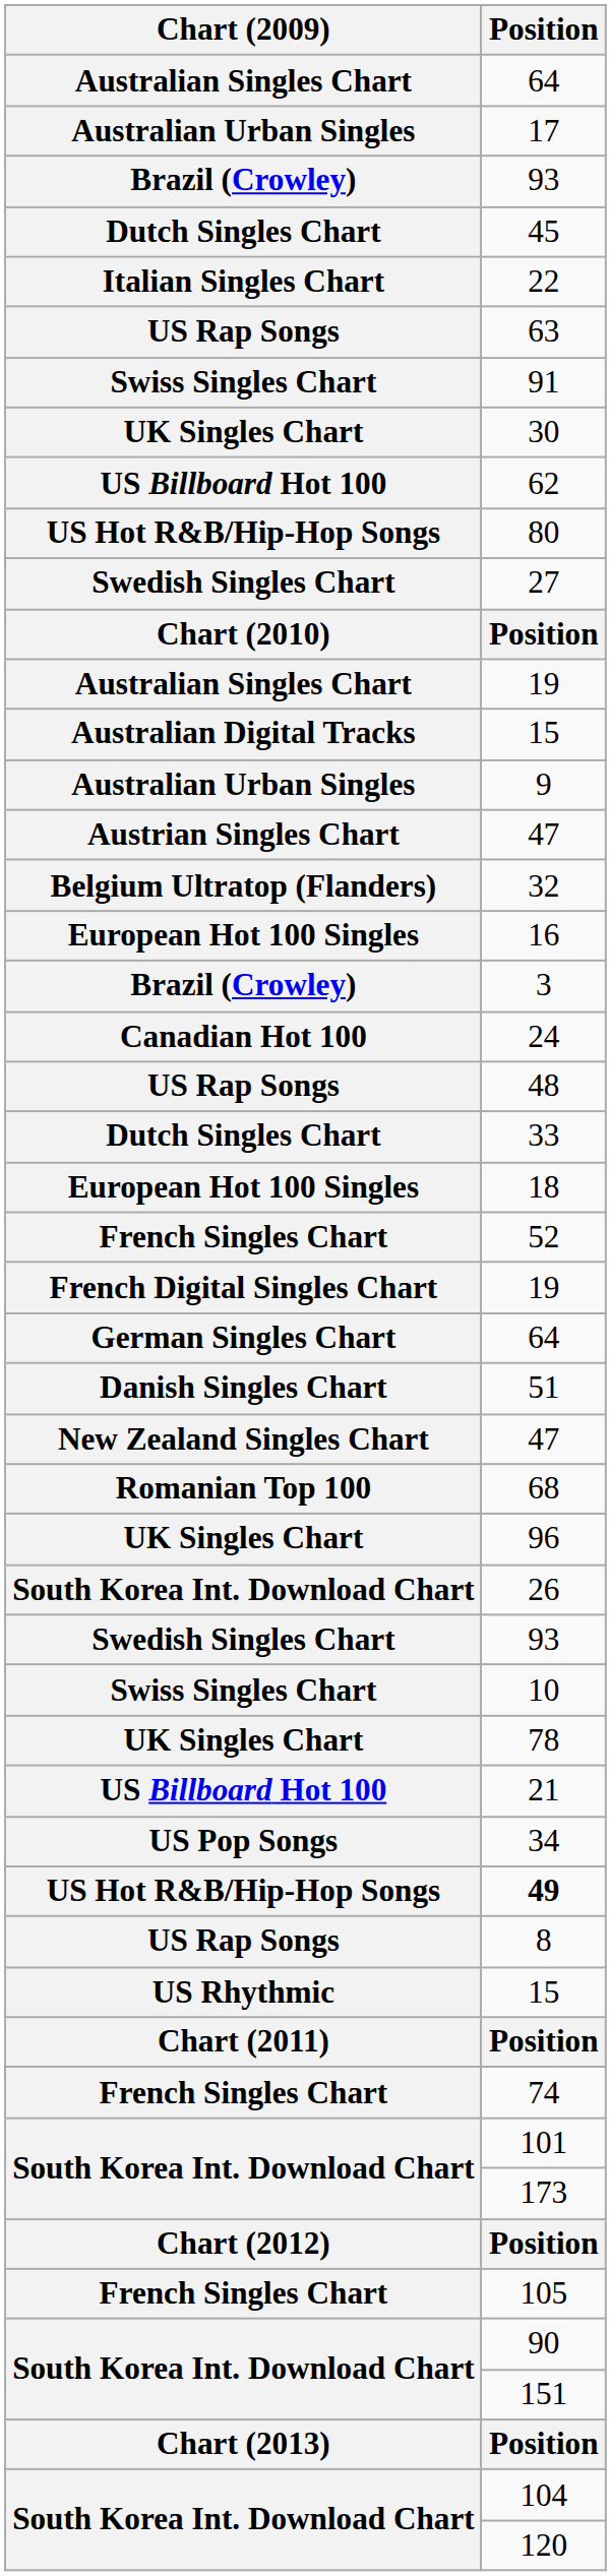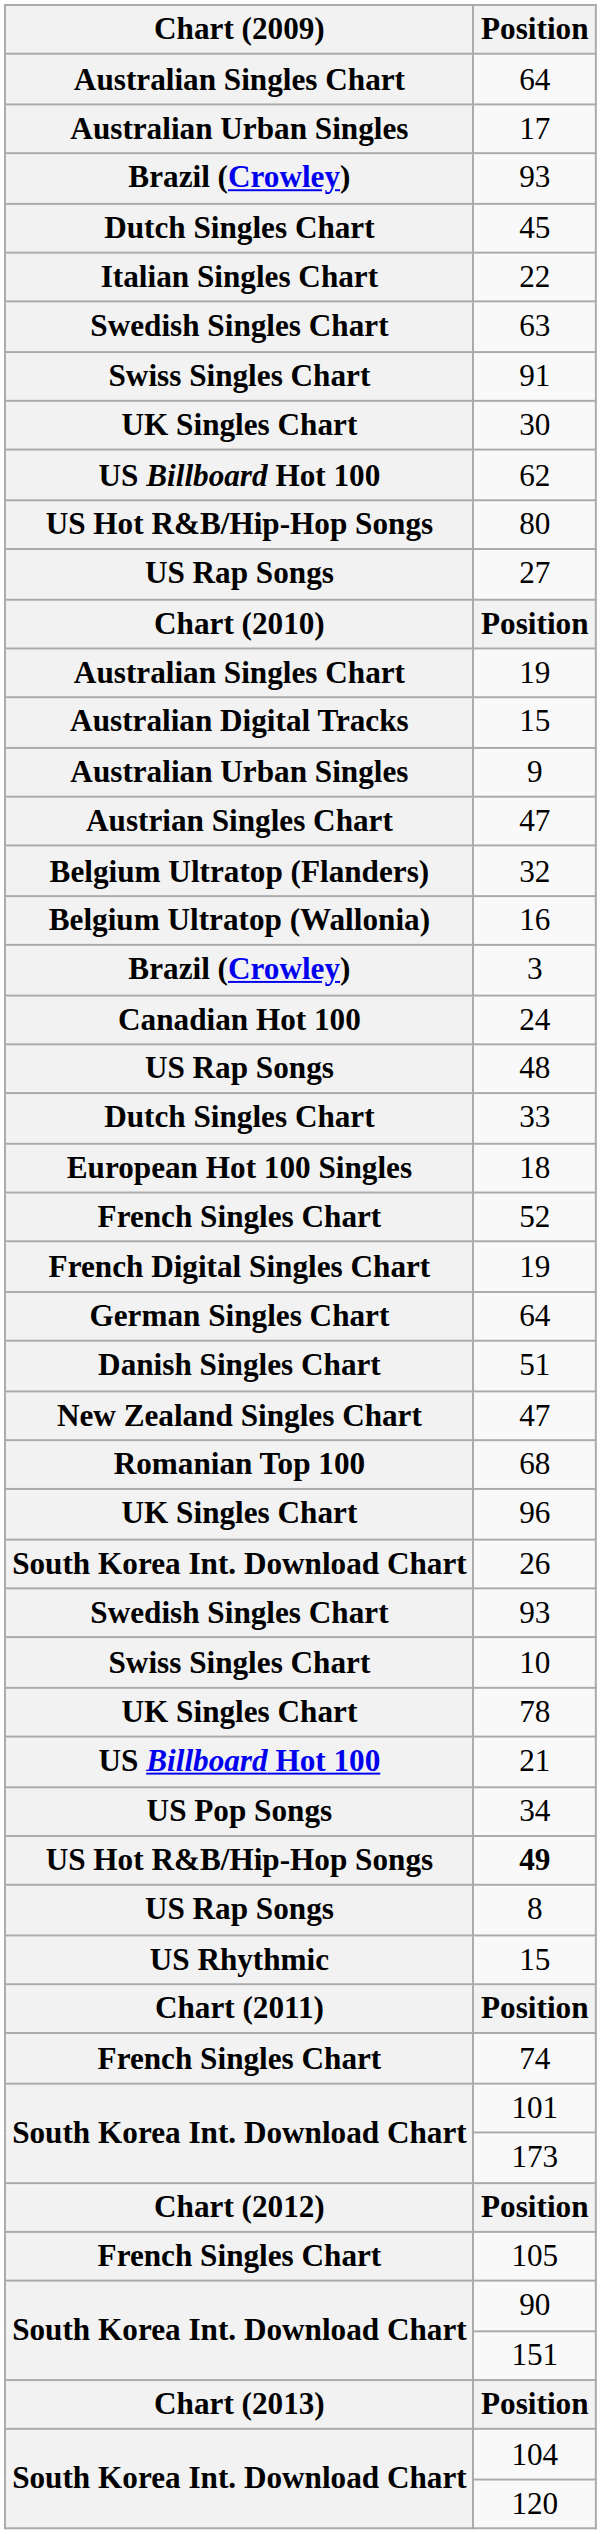row 7 | Chart (2009): US Rap Songs -> Swedish Singles Chart
row 12 | Chart (2009): Swedish Singles Chart -> US Rap Songs
row 19 | Chart (2009): European Hot 100 Singles -> Belgium Ultratop (Wallonia)
